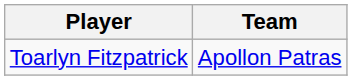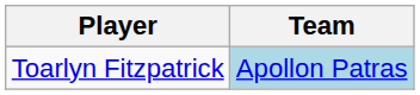Toarlyn Fitzpatrick | Team: no background -> lightblue background
